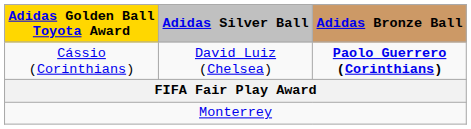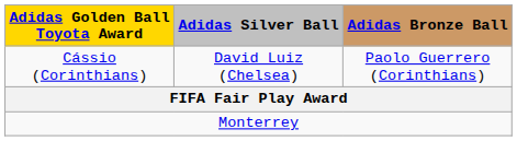Cássio (Corinthians) | Adidas Bronze Ball: bold -> normal
